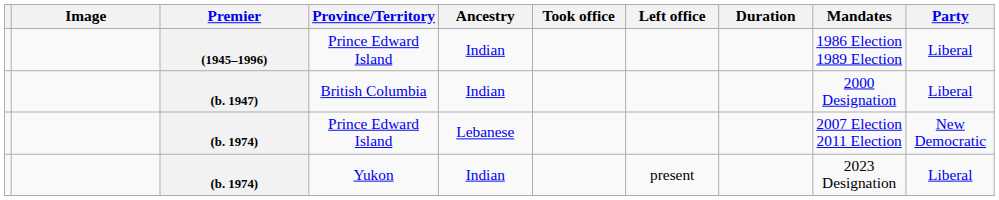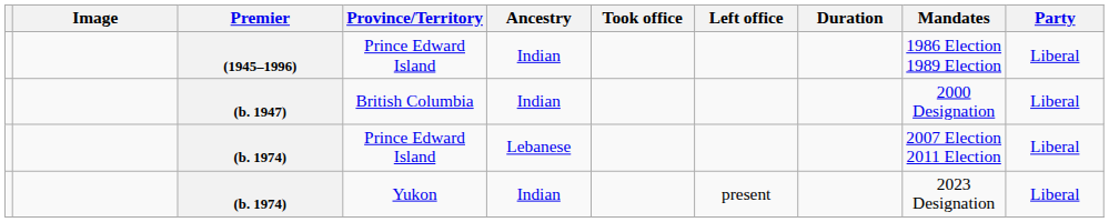(b. 1974) / Prince Edward Island | Party: New Democratic -> Liberal
